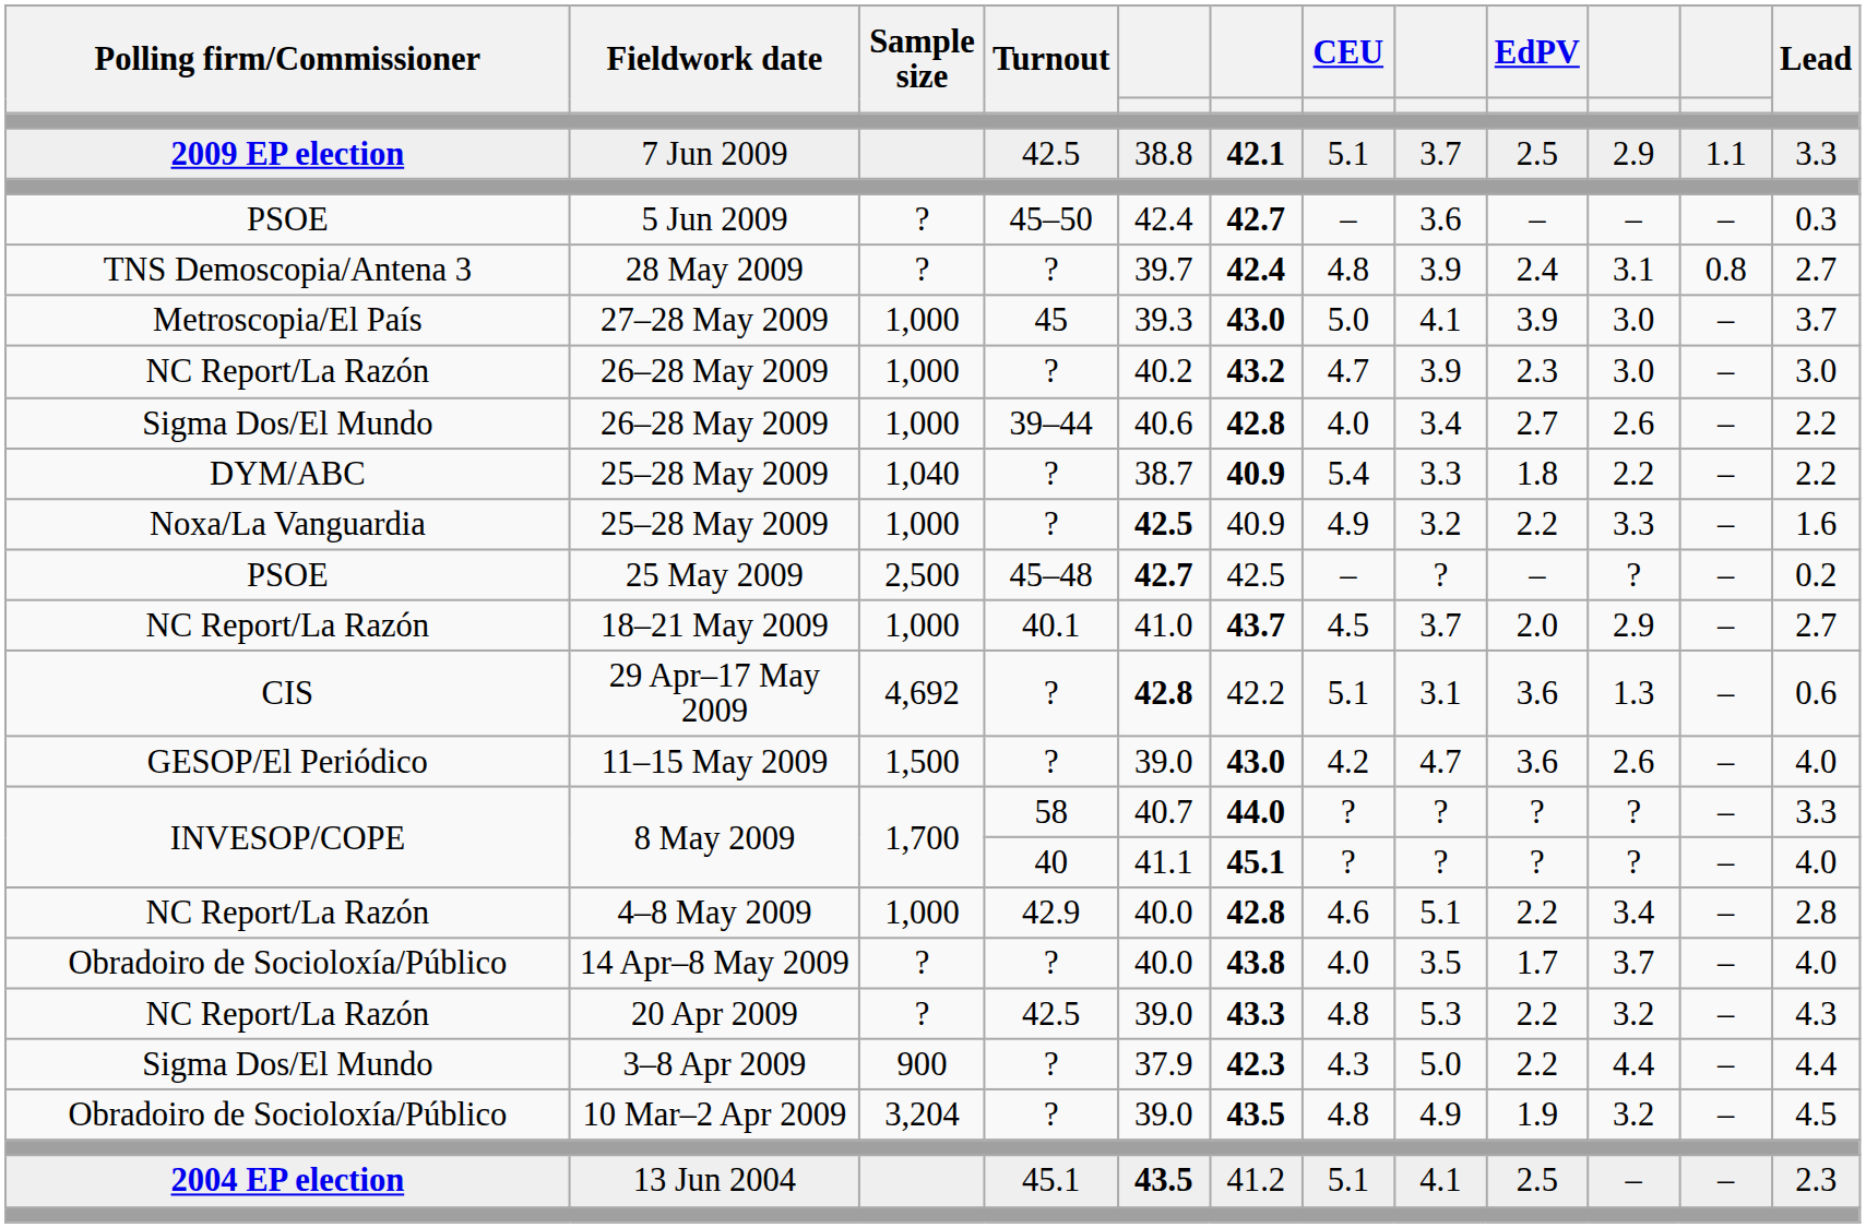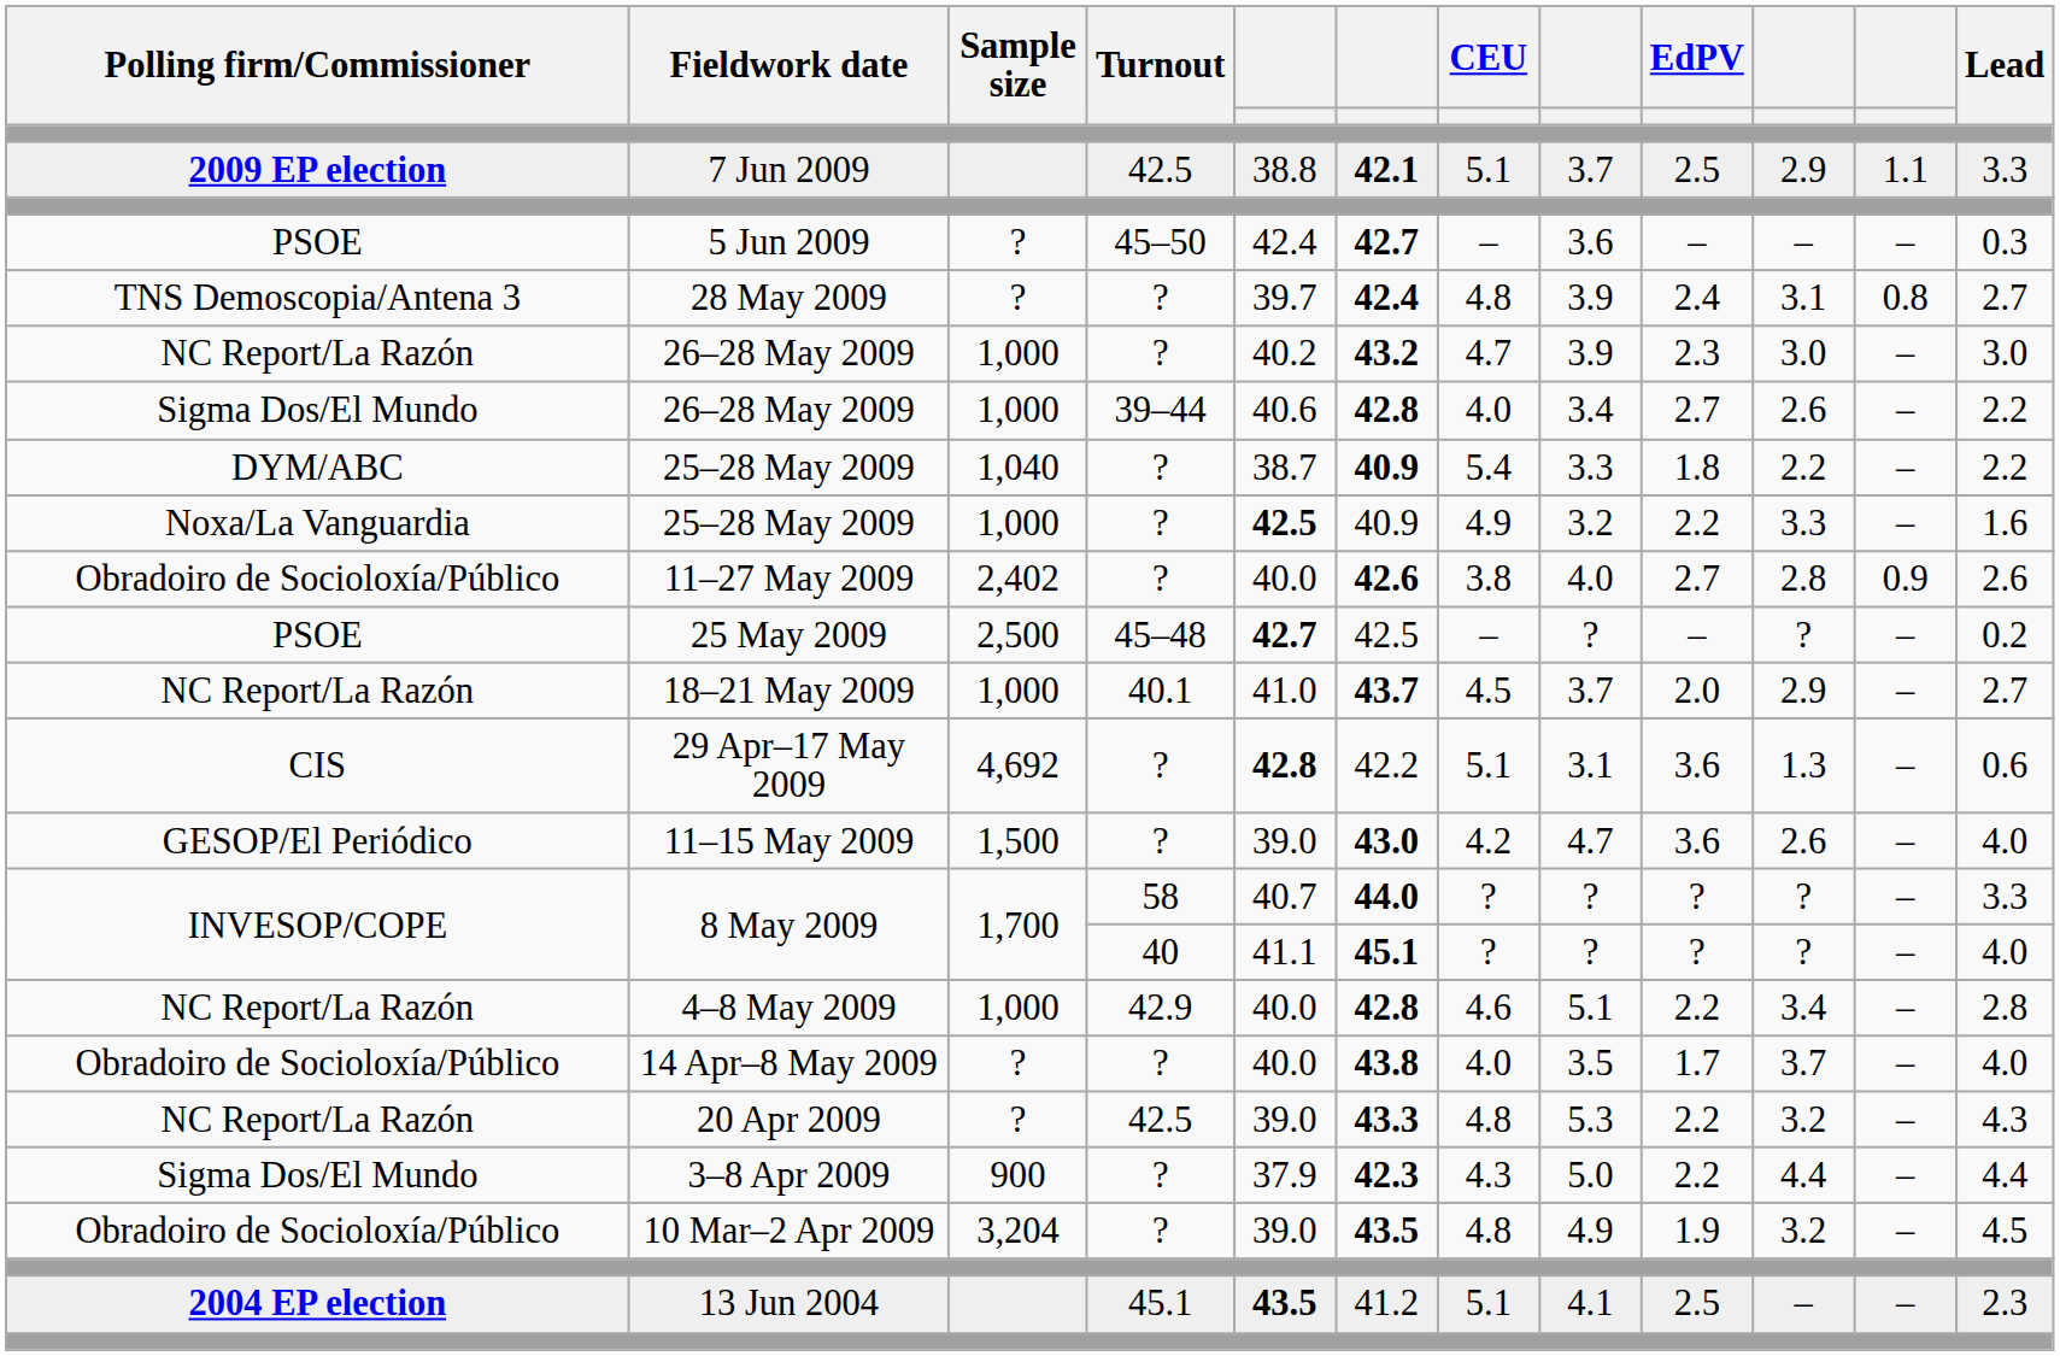- row: Metroscopia/El País | 27–28 May 2009 | 1,000 | 45 | 39.3 | 43.0 | 5.0 | 4.1 | 3.9 | 3.0 | – | 3.7
+ row: Obradoiro de Socioloxía/Público | 11–27 May 2009 | 2,402 | ? | 40.0 | 42.6 | 3.8 | 4.0 | 2.7 | 2.8 | 0.9 | 2.6
